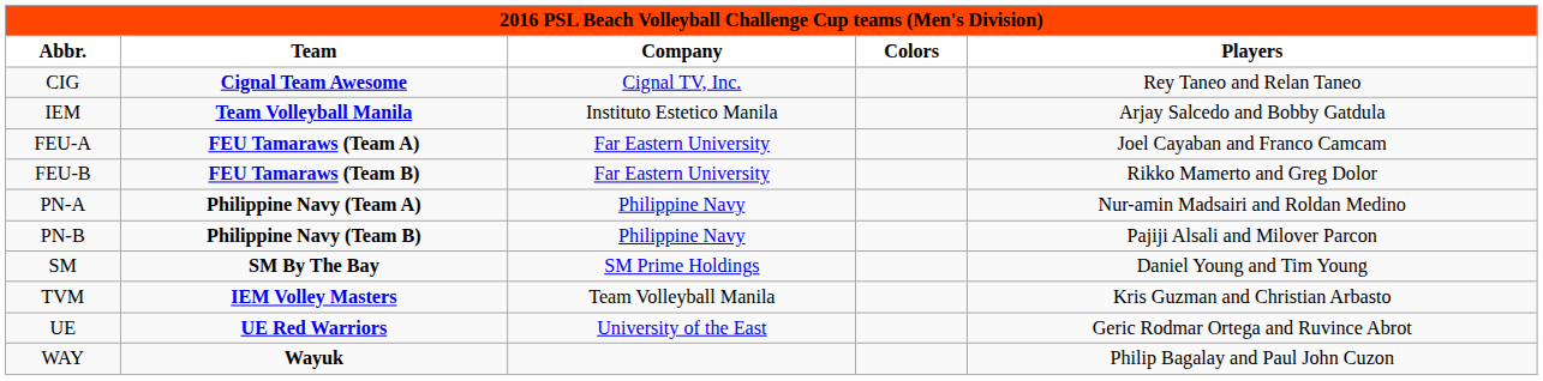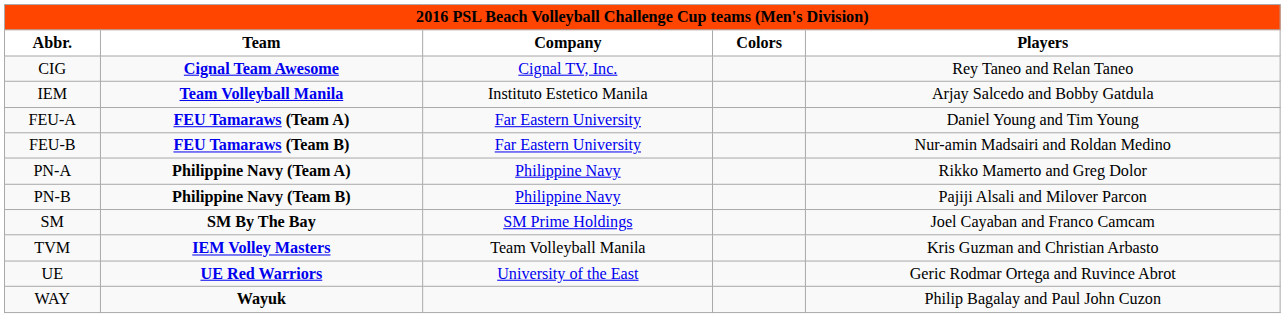FEU-A | Players: Joel Cayaban and Franco Camcam -> Daniel Young and Tim Young
FEU-B | Players: Rikko Mamerto and Greg Dolor -> Nur-amin Madsairi and Roldan Medino
PN-A | Players: Nur-amin Madsairi and Roldan Medino -> Rikko Mamerto and Greg Dolor
SM | Players: Daniel Young and Tim Young -> Joel Cayaban and Franco Camcam
